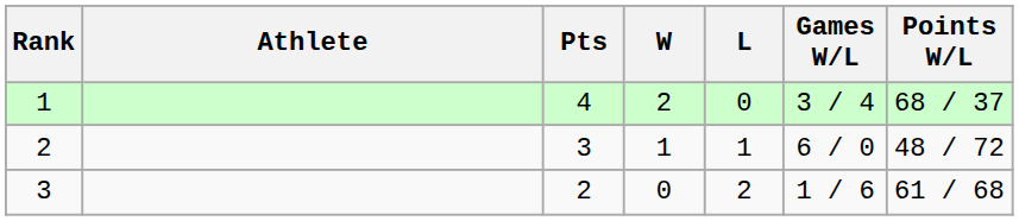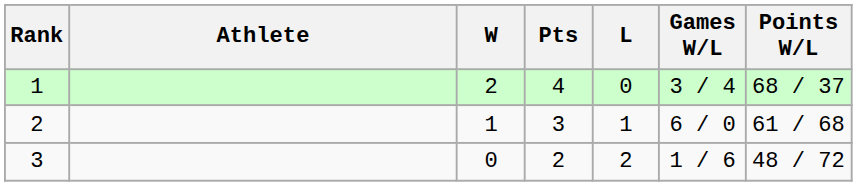columns swapped: Pts <-> W
row 3 | Points W/L: 48 / 72 -> 61 / 68
row 4 | Points W/L: 61 / 68 -> 48 / 72
